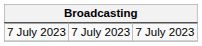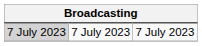row 2 | column 1: no background -> lightgrey background
